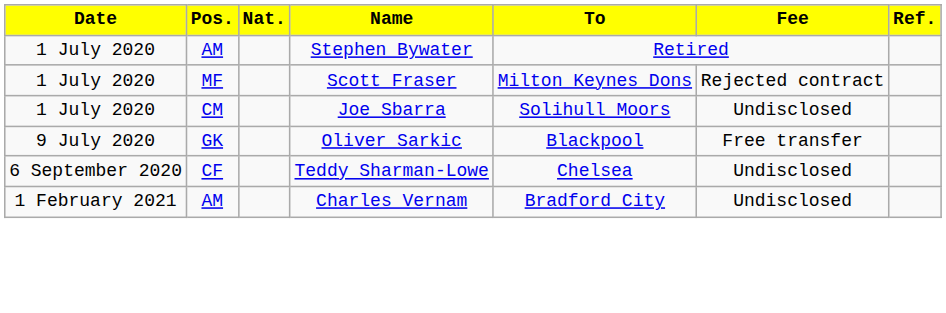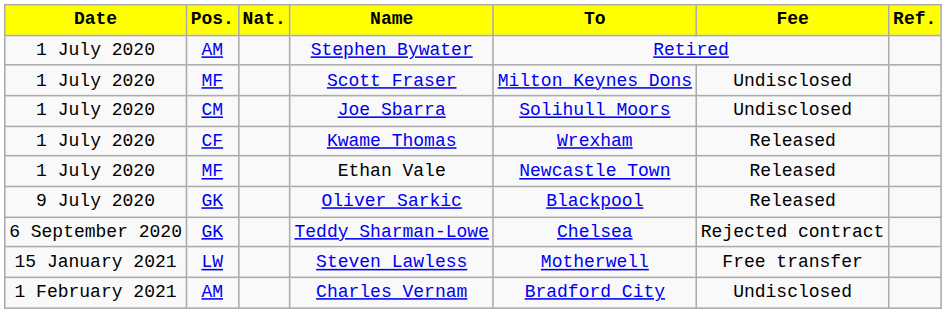Scott Fraser | Fee: Rejected contract -> Undisclosed
+ row: 1 July 2020 | CF | Kwame Thomas | Wrexham | Released
+ row: 1 July 2020 | MF | Ethan Vale | Newcastle Town | Released
Oliver Sarkic | Fee: Free transfer -> Released
Teddy Sharman-Lowe | Pos.: CF -> GK
Teddy Sharman-Lowe | Fee: Undisclosed -> Rejected contract
+ row: 15 January 2021 | LW | Steven Lawless | Motherwell | Free transfer
